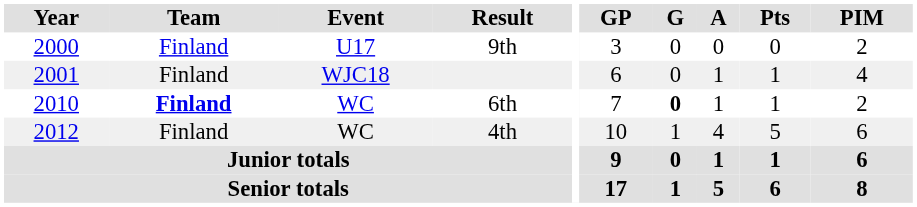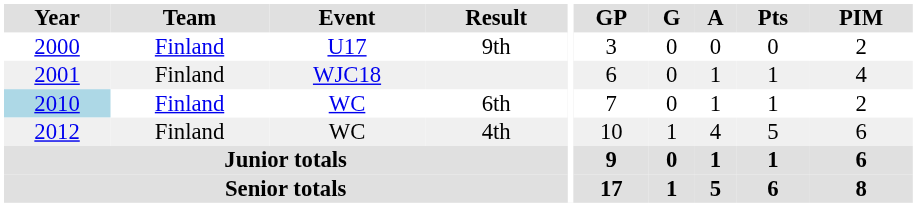6th | Year: no background -> lightblue background
6th | Team: bold -> normal
6th | G: bold -> normal
